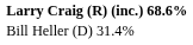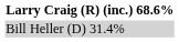row 2 | column 1: no background -> lightgrey background
